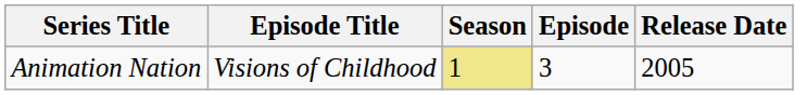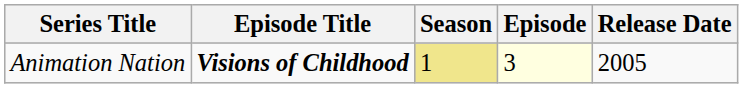Animation Nation | Episode Title: normal -> bold
Animation Nation | Episode: no background -> lightyellow background
